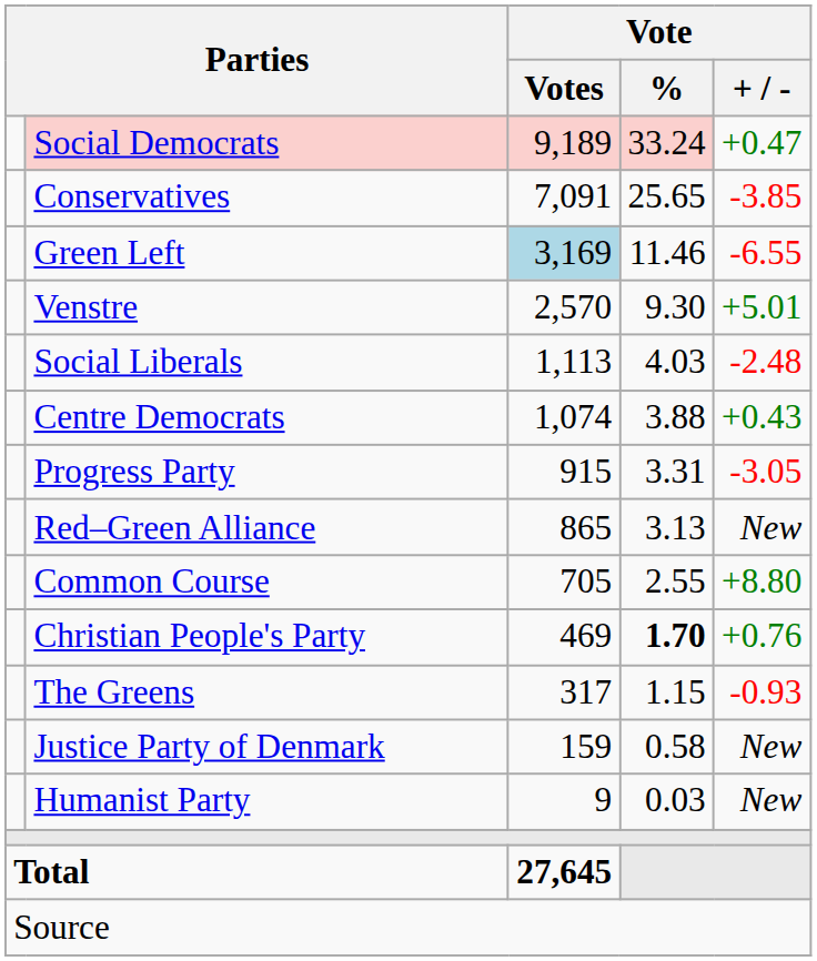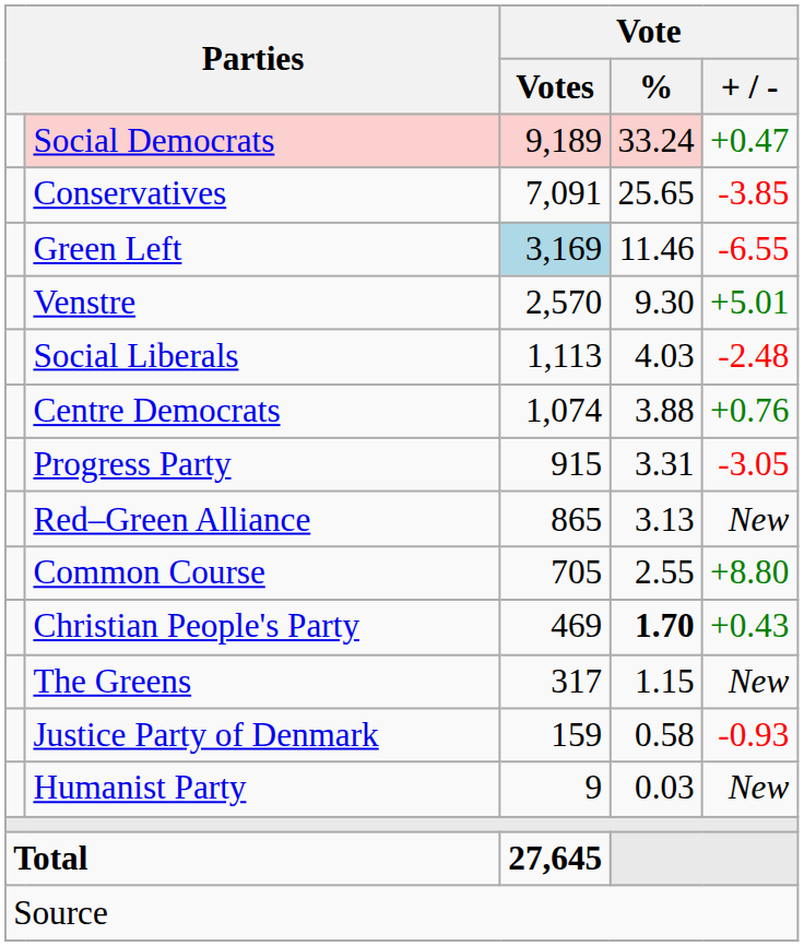Centre Democrats | Vote / + / -: +0.43 -> +0.76
Christian People's Party | Vote / + / -: +0.76 -> +0.43
The Greens | Vote / + / -: -0.93 -> New
Justice Party of Denmark | Vote / + / -: New -> -0.93
